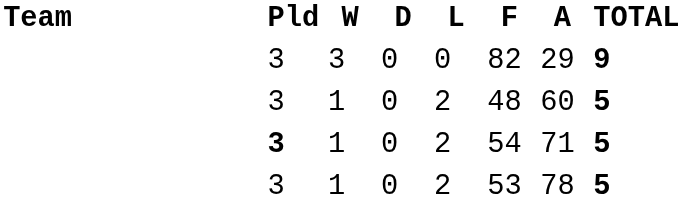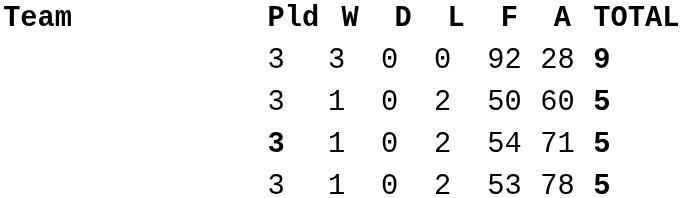row 2 | column 6: 82 -> 92
row 2 | column 7: 29 -> 28
row 3 | column 6: 48 -> 50
